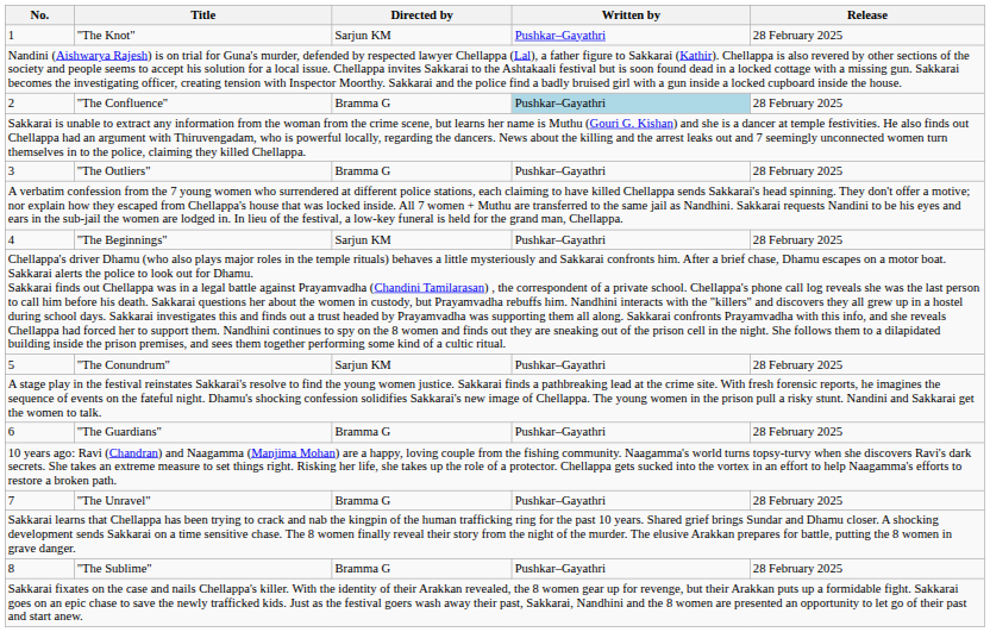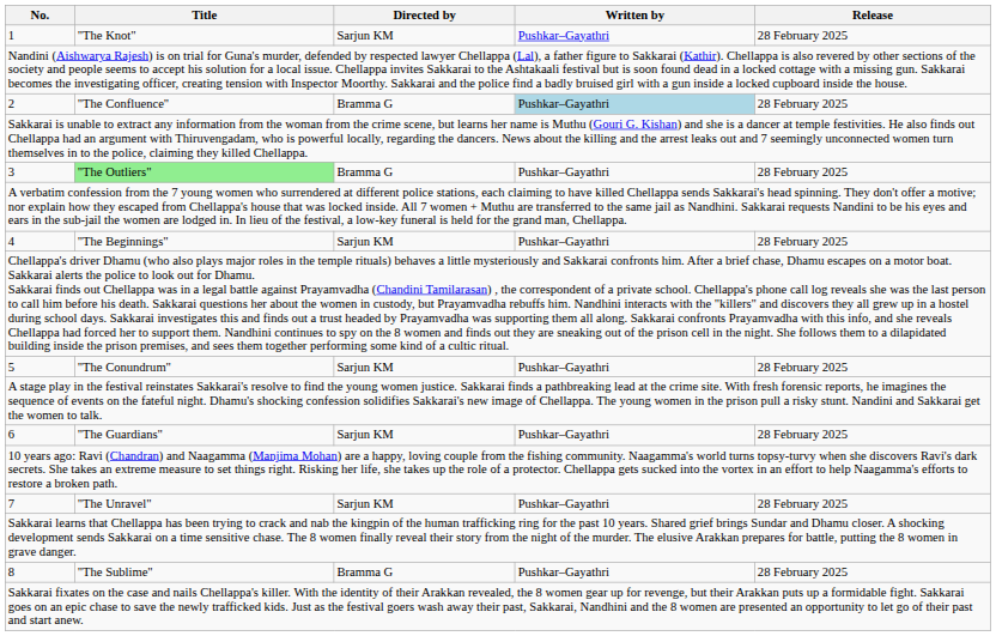3 | Title: no background -> lightgreen background
6 | Directed by: Bramma G -> Sarjun KM
7 | Directed by: Bramma G -> Sarjun KM
